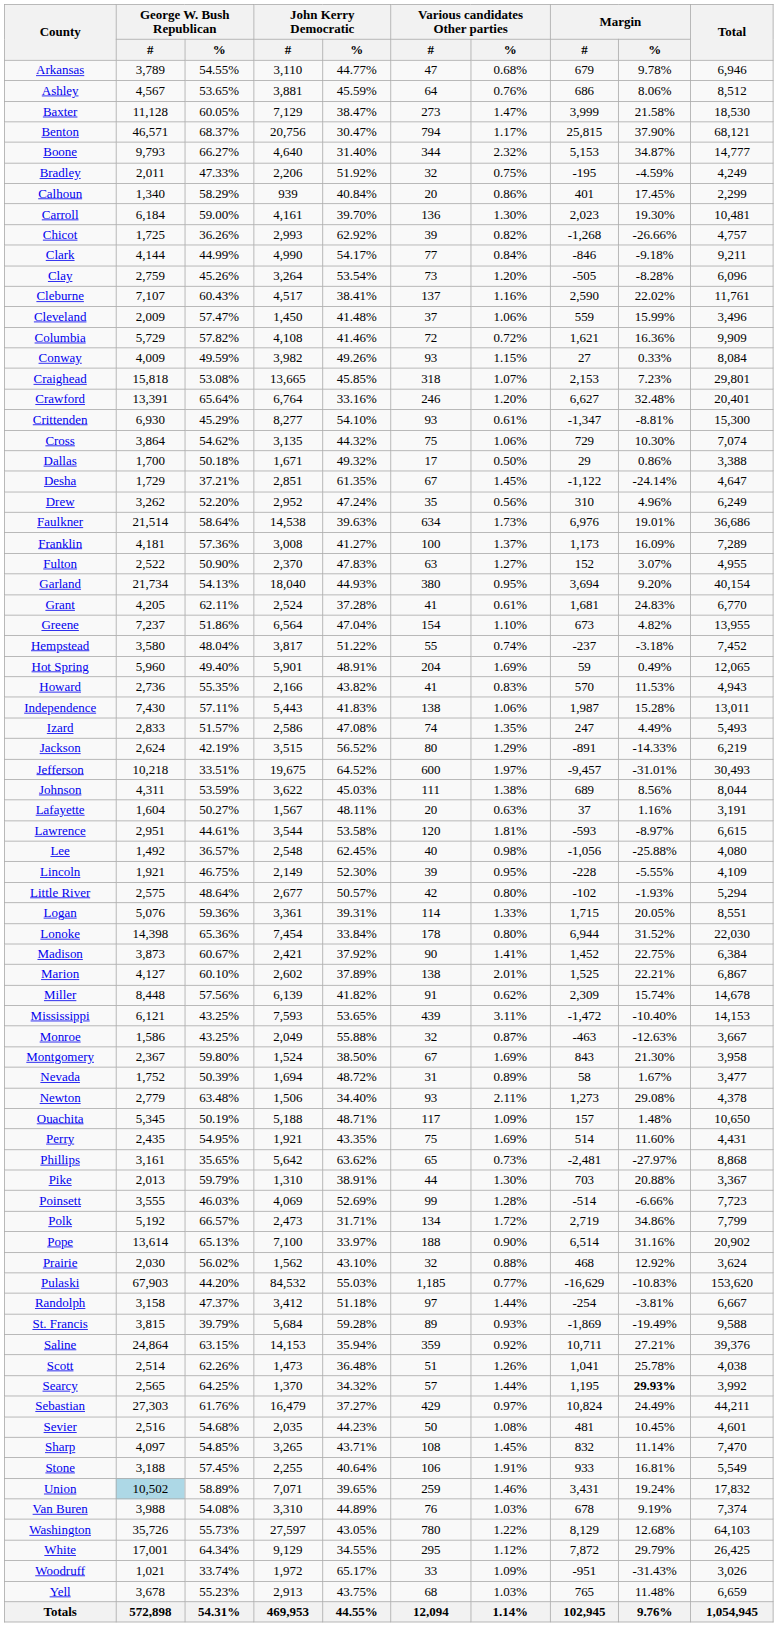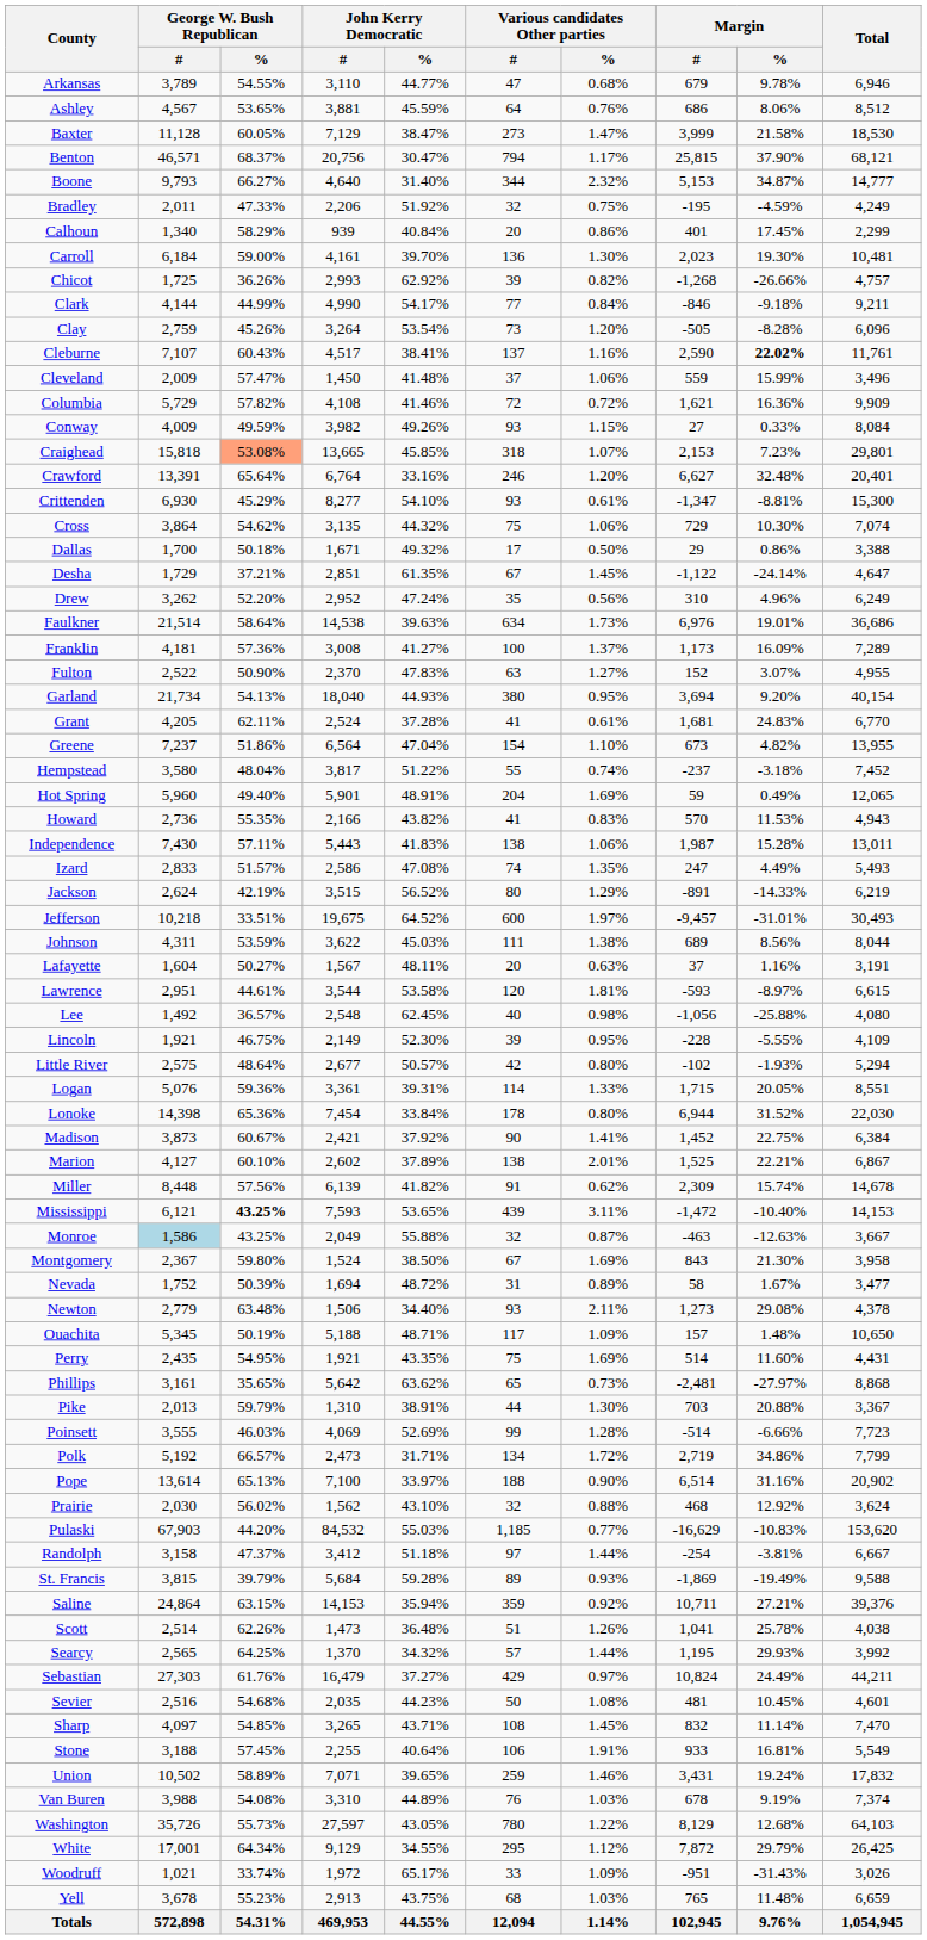Cleburne | Margin / %: normal -> bold
Craighead | George W. Bush Republican / %: no background -> lightsalmon background
Mississippi | George W. Bush Republican / %: normal -> bold
Monroe | George W. Bush Republican / #: no background -> lightblue background
Searcy | Margin / %: bold -> normal
Union | George W. Bush Republican / #: lightblue background -> no background
